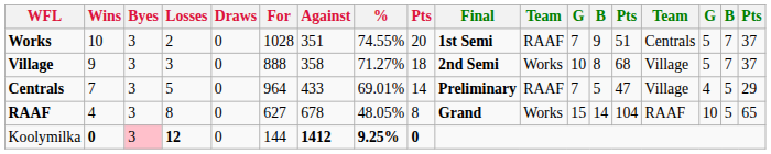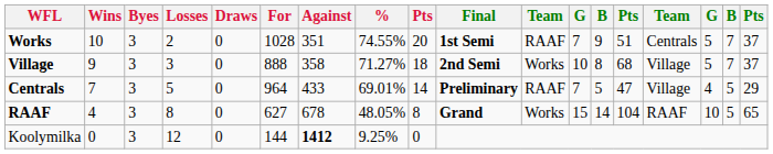Koolymilka | Wins: bold -> normal
Koolymilka | Byes: pink background -> no background
Koolymilka | Losses: bold -> normal
Koolymilka | %: bold -> normal
Koolymilka | column 9: bold -> normal
